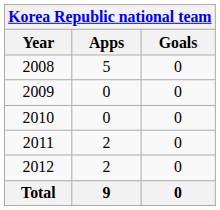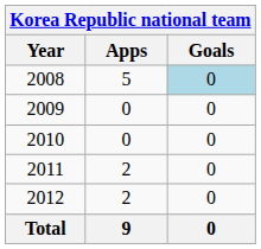2008 | Goals: no background -> lightblue background
